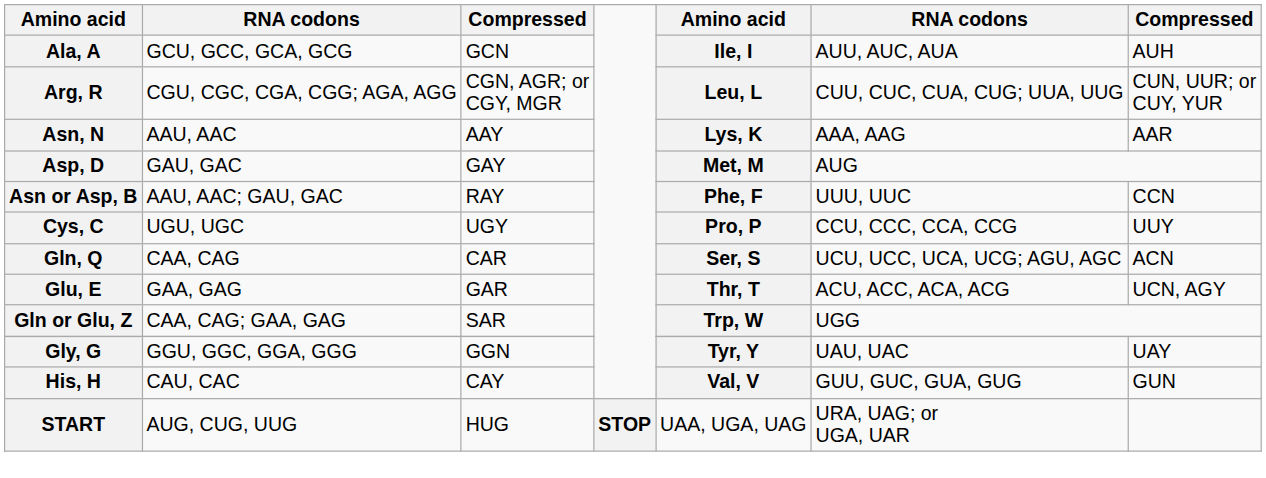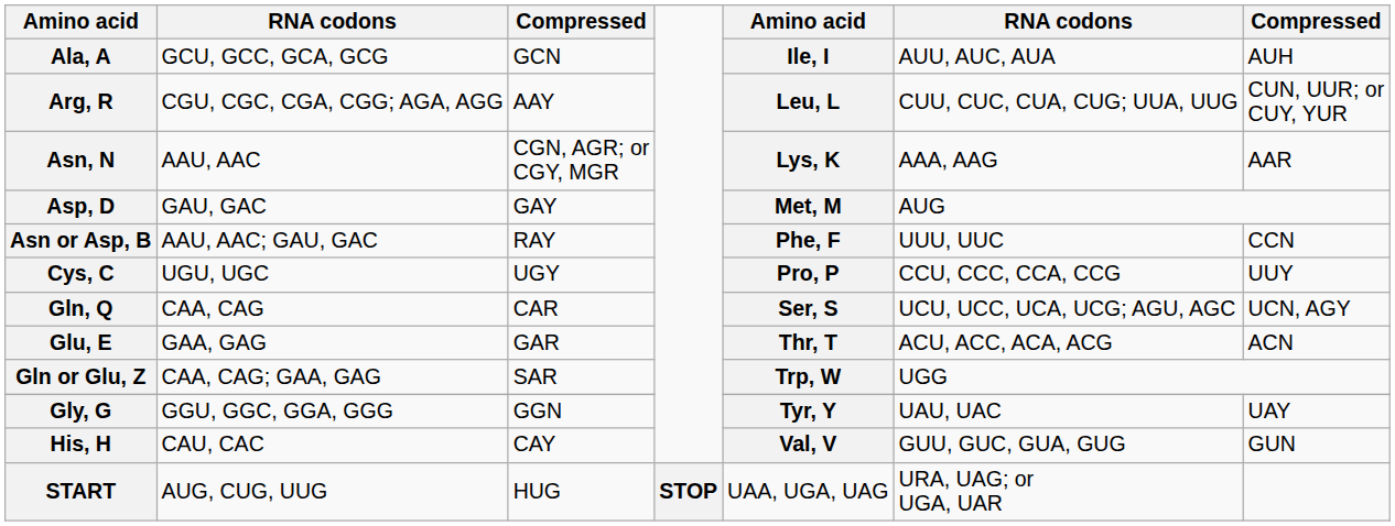Arg, R | column 3: CGN, AGR; or CGY, MGR -> AAY
Asn, N | column 3: AAY -> CGN, AGR; or CGY, MGR
Gln, Q | column 7: ACN -> UCN, AGY
Glu, E | column 7: UCN, AGY -> ACN
